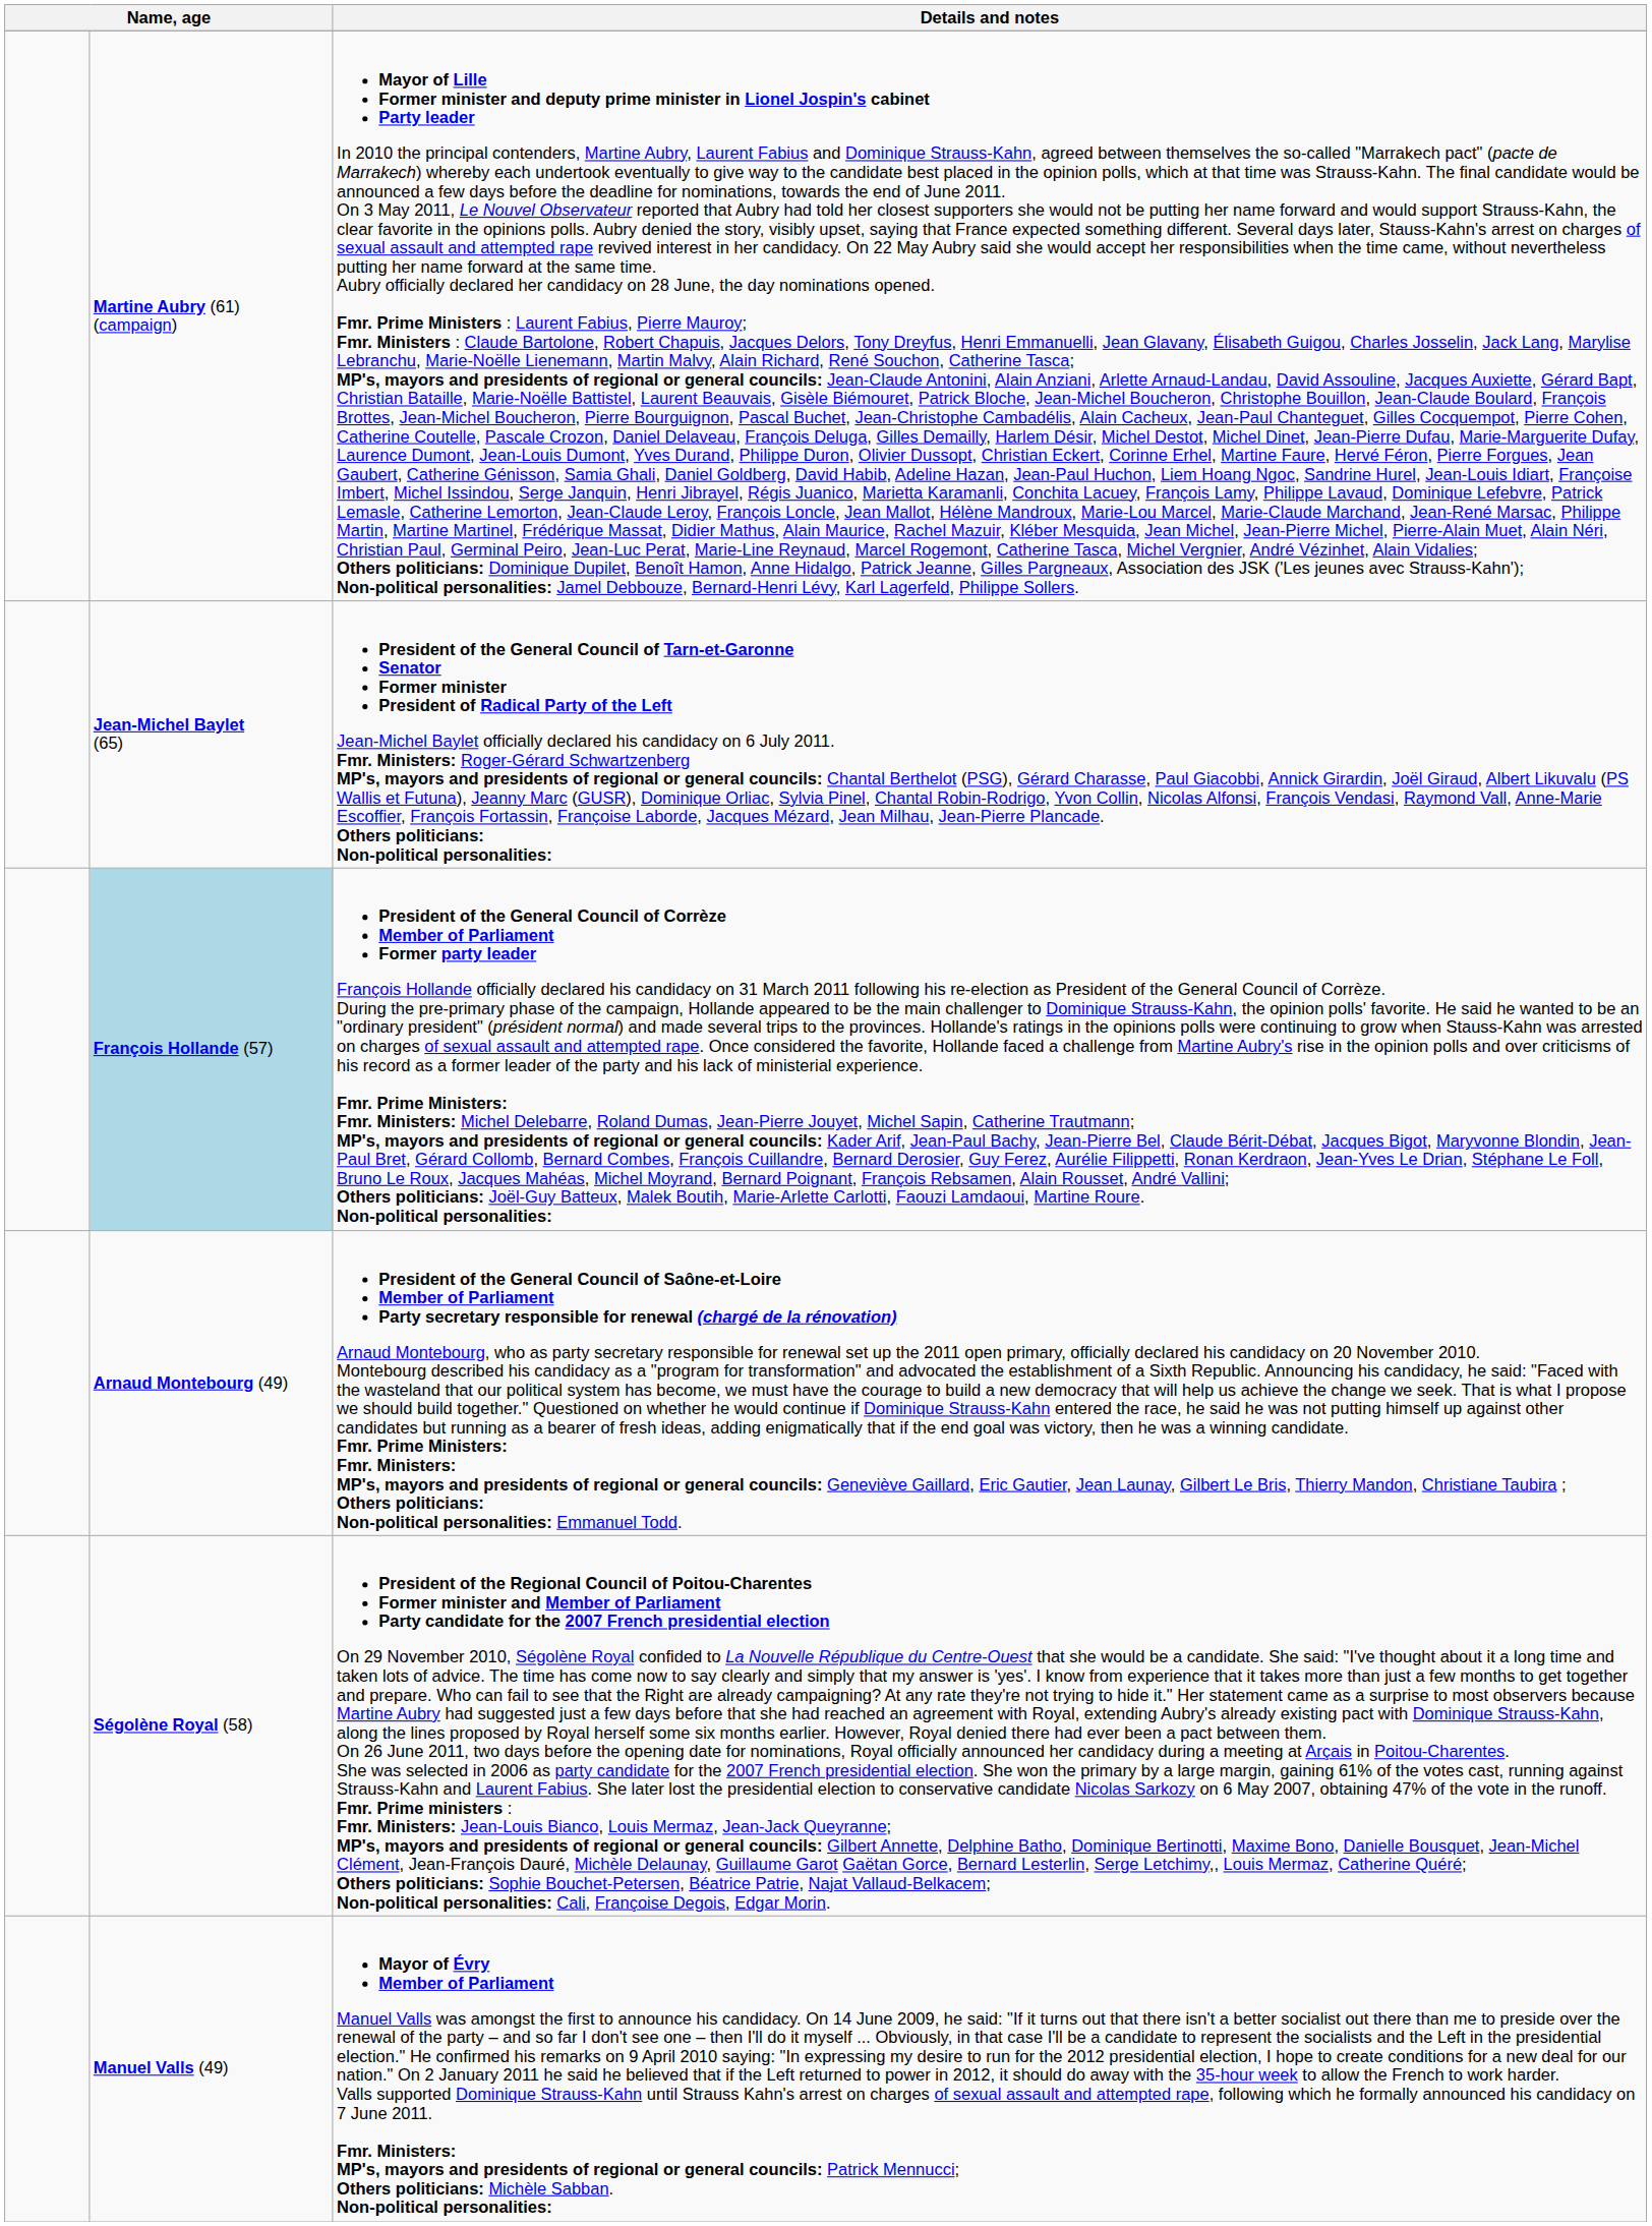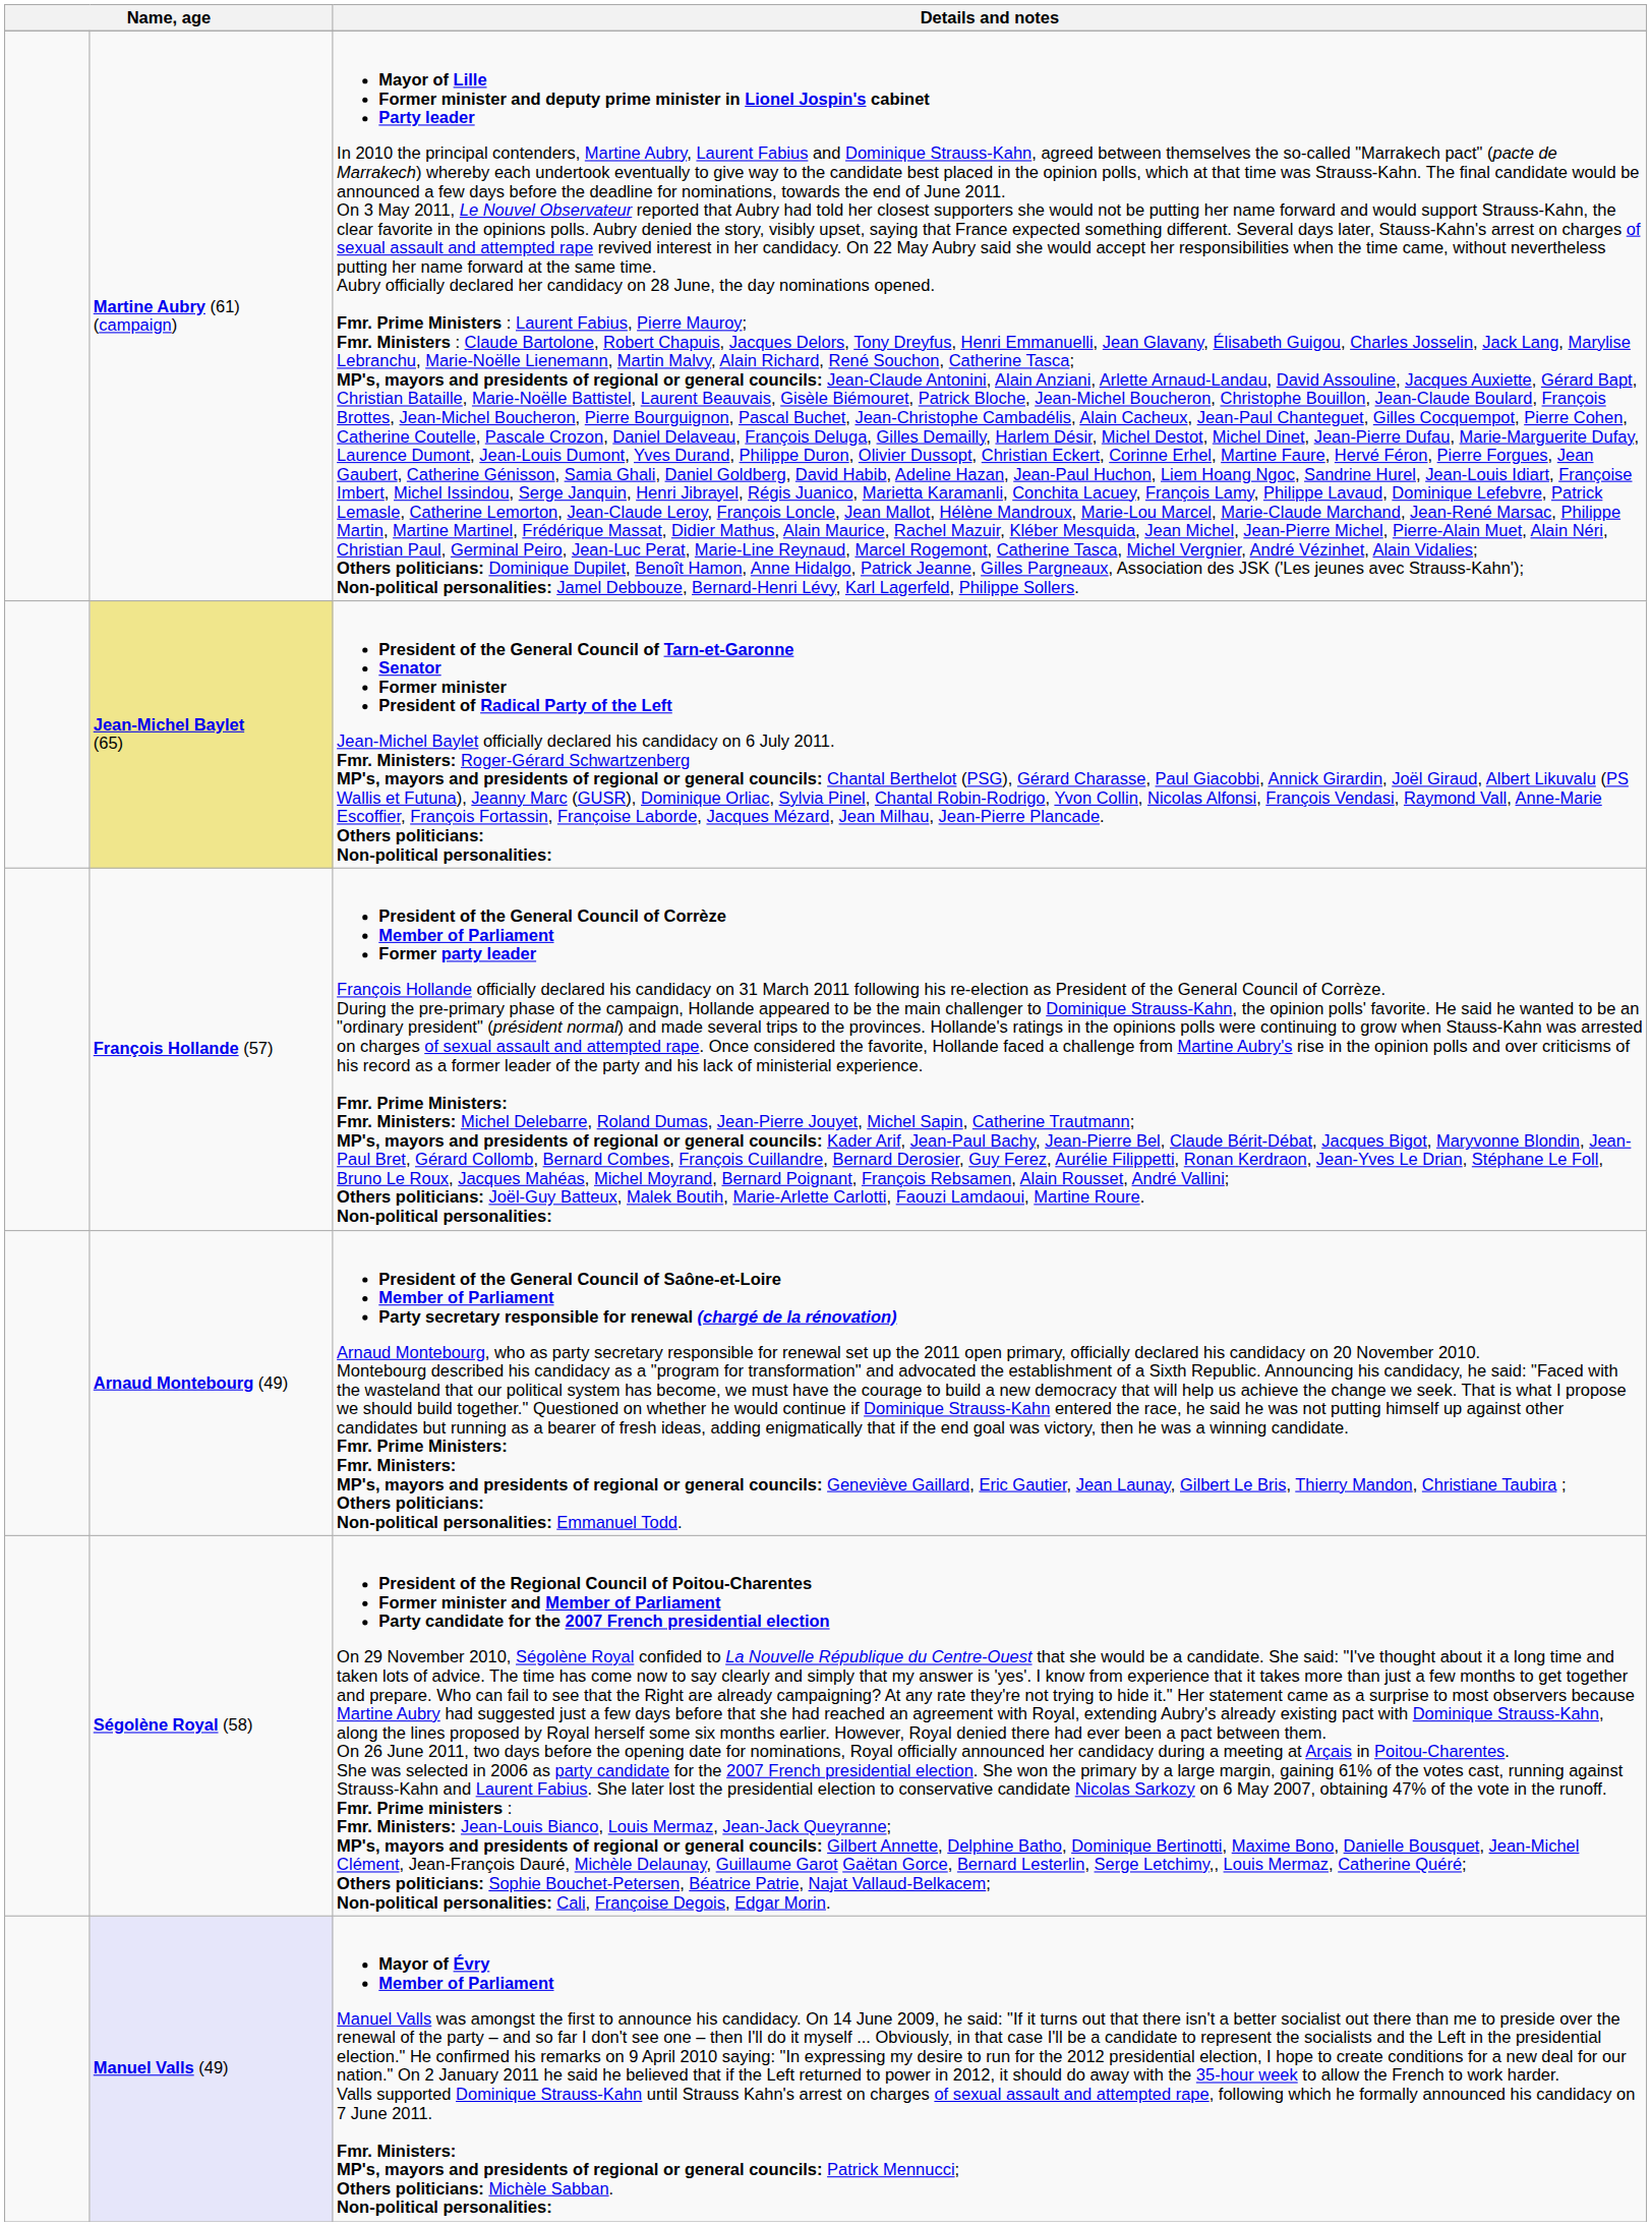Jean-Michel Baylet (65) | column 2: no background -> khaki background
François Hollande (57) | column 2: lightblue background -> no background
Manuel Valls (49) | column 2: no background -> lavender background
